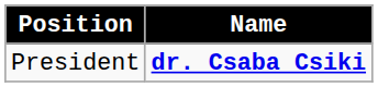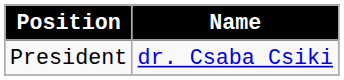President | Name: bold -> normal
